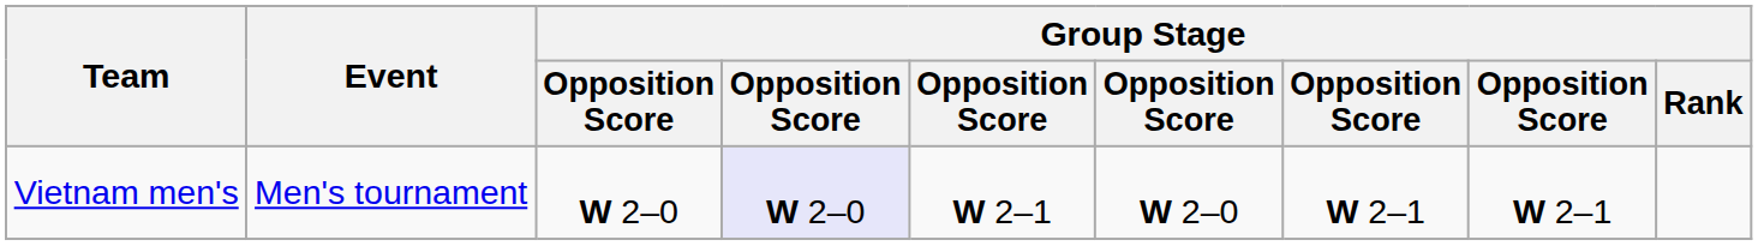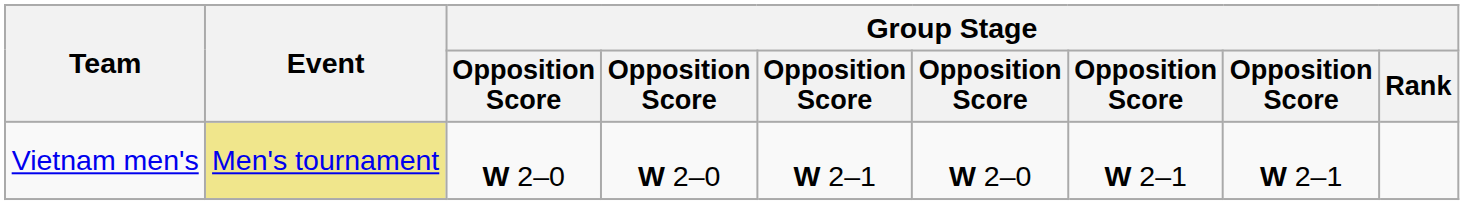Vietnam men's | Event: no background -> khaki background
Vietnam men's | column 4: lavender background -> no background
